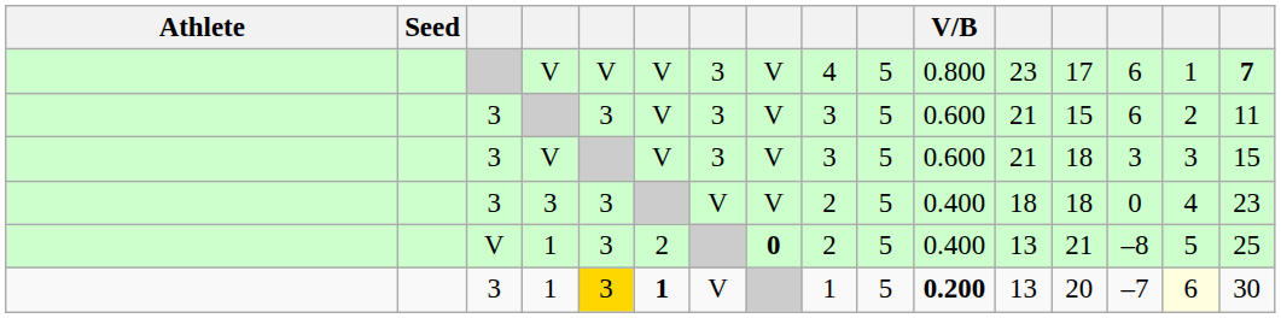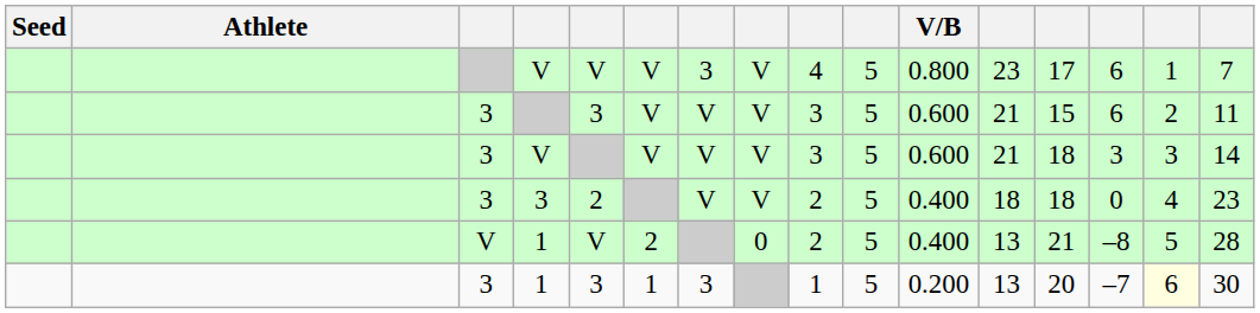columns swapped: Seed <-> Athlete
row 2 | column 16: bold -> normal
row 3 | column 7: 3 -> V
row 4 | column 7: 3 -> V
row 4 | column 16: 15 -> 14
row 5 | column 5: 3 -> 2
row 6 | column 5: 3 -> V
row 6 | column 8: bold -> normal
row 6 | column 16: 25 -> 28
row 7 | column 5: gold background -> no background
row 7 | column 6: bold -> normal
row 7 | column 7: V -> 3
row 7 | V/B: bold -> normal
